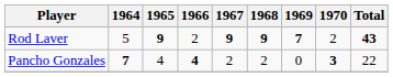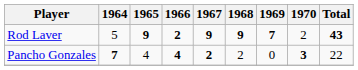Rod Laver | 1966: normal -> bold
Pancho Gonzales | 1967: normal -> bold
